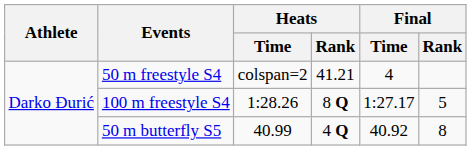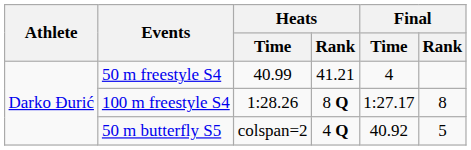50 m freestyle S4 | Heats / Time: colspan=2 -> 40.99
100 m freestyle S4 | Final / Rank: 5 -> 8
50 m butterfly S5 | Heats / Time: 40.99 -> colspan=2
50 m butterfly S5 | Final / Rank: 8 -> 5
